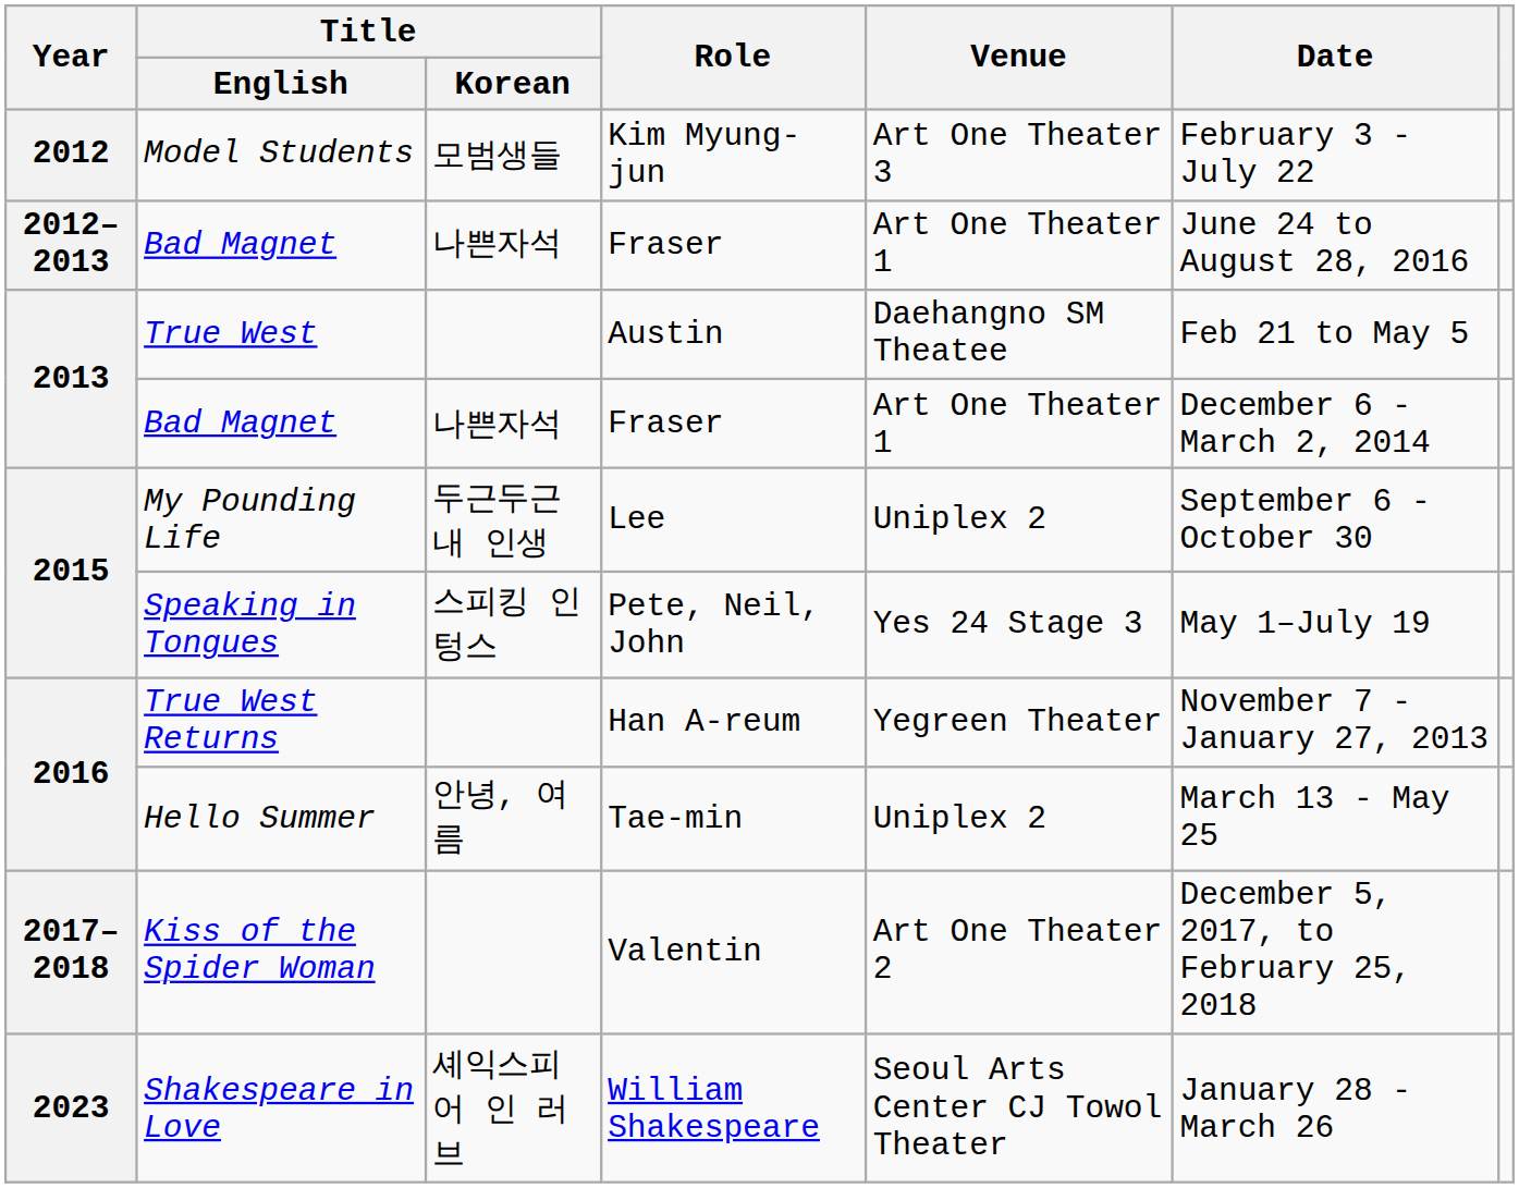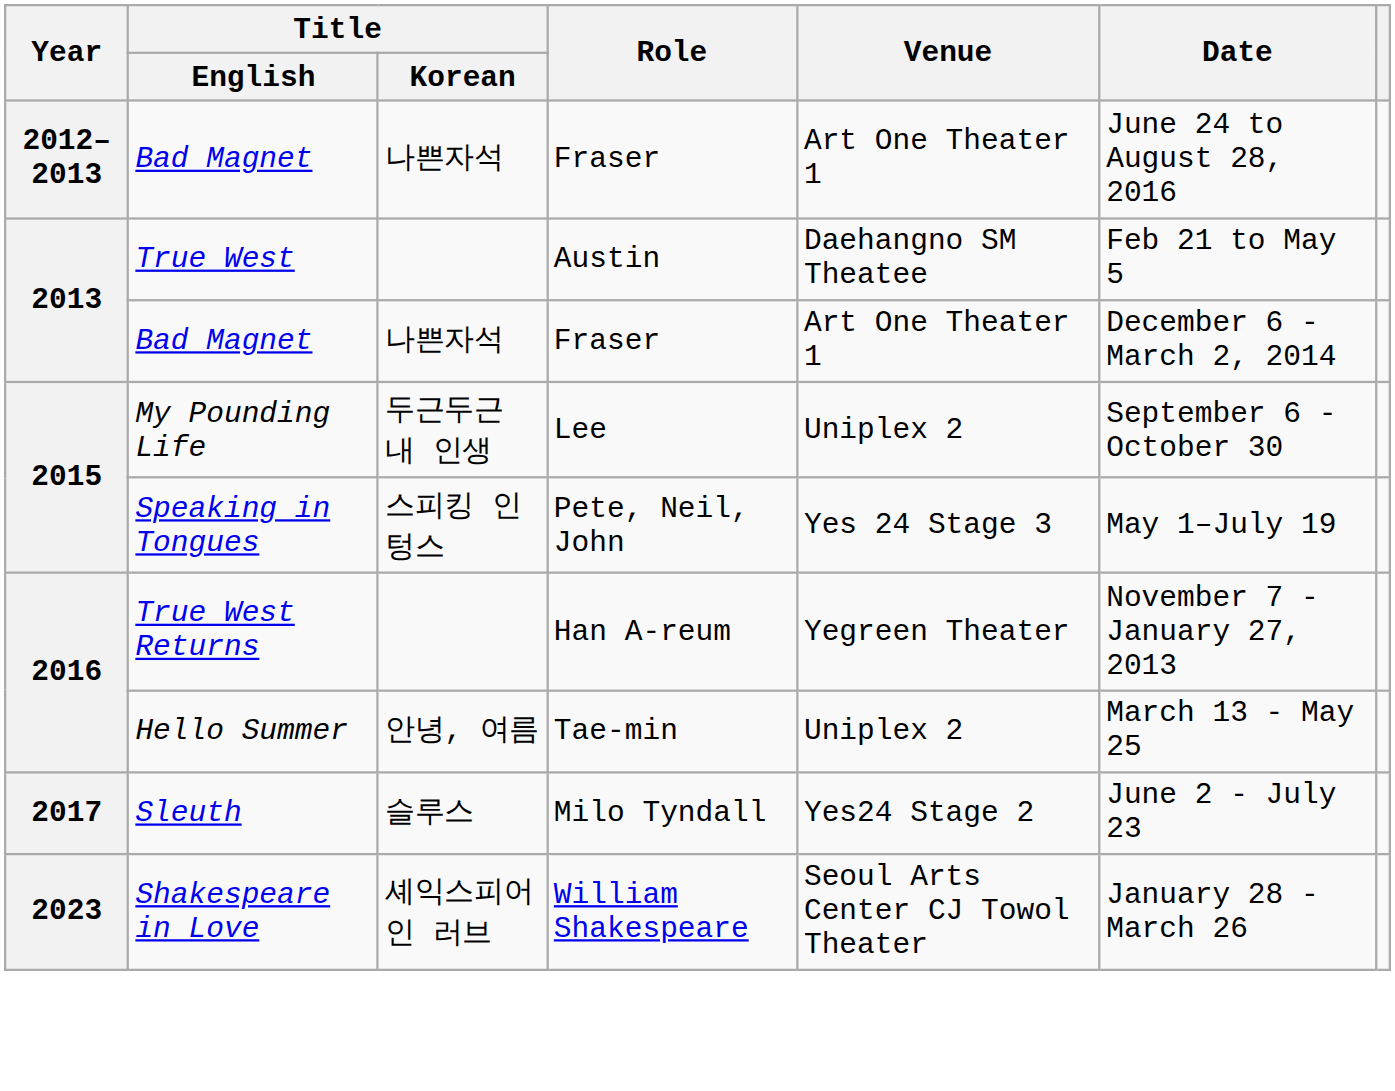- row: 2012 | Model Students | 모범생들 | Kim Myung-jun | Art One Theater 3 | February 3 - July 22
+ row: 2017 | Sleuth | 슬루스 | Milo Tyndall | Yes24 Stage 2 | June 2 - July 23
- row: 2017–2018 | Kiss of the Spider Woman | Valentin | Art One Theater 2 | December 5, 2017, to February 25, 2018
